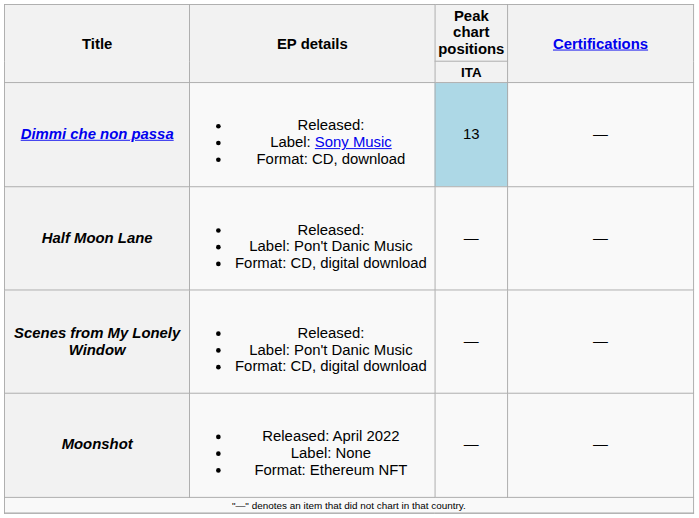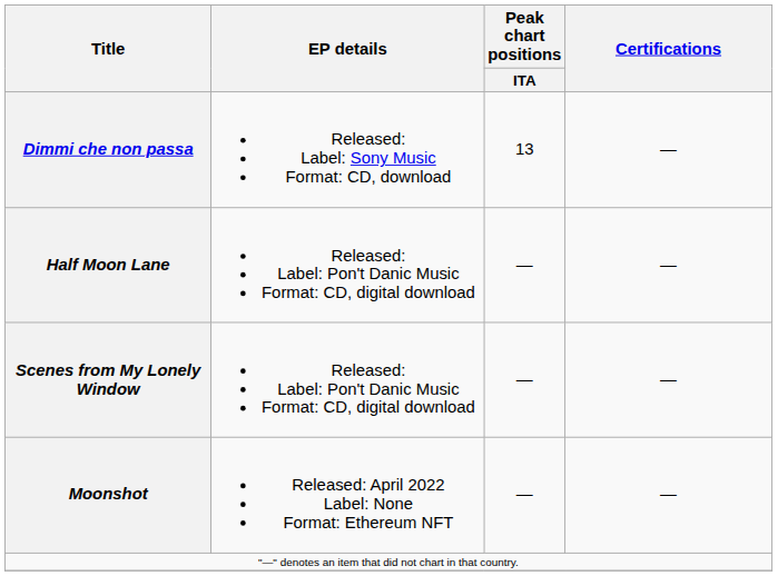Dimmi che non passa | Peak chart positions / ITA: lightblue background -> no background
